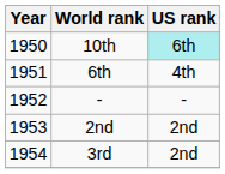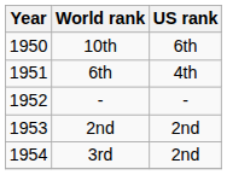10th | US rank: paleturquoise background -> no background
